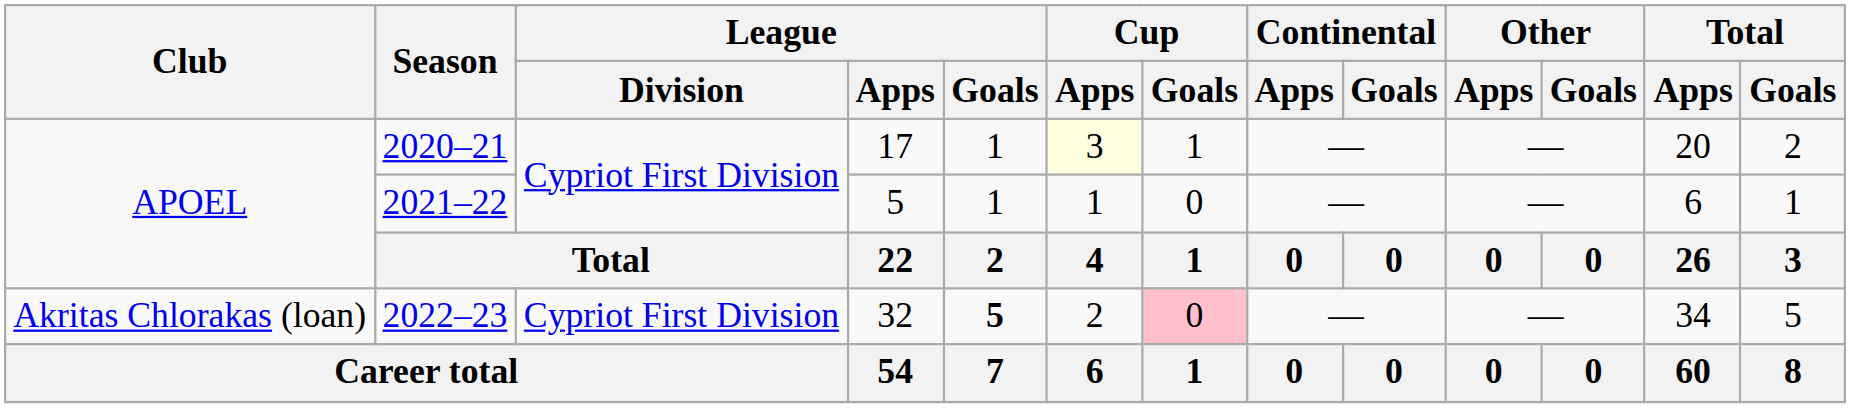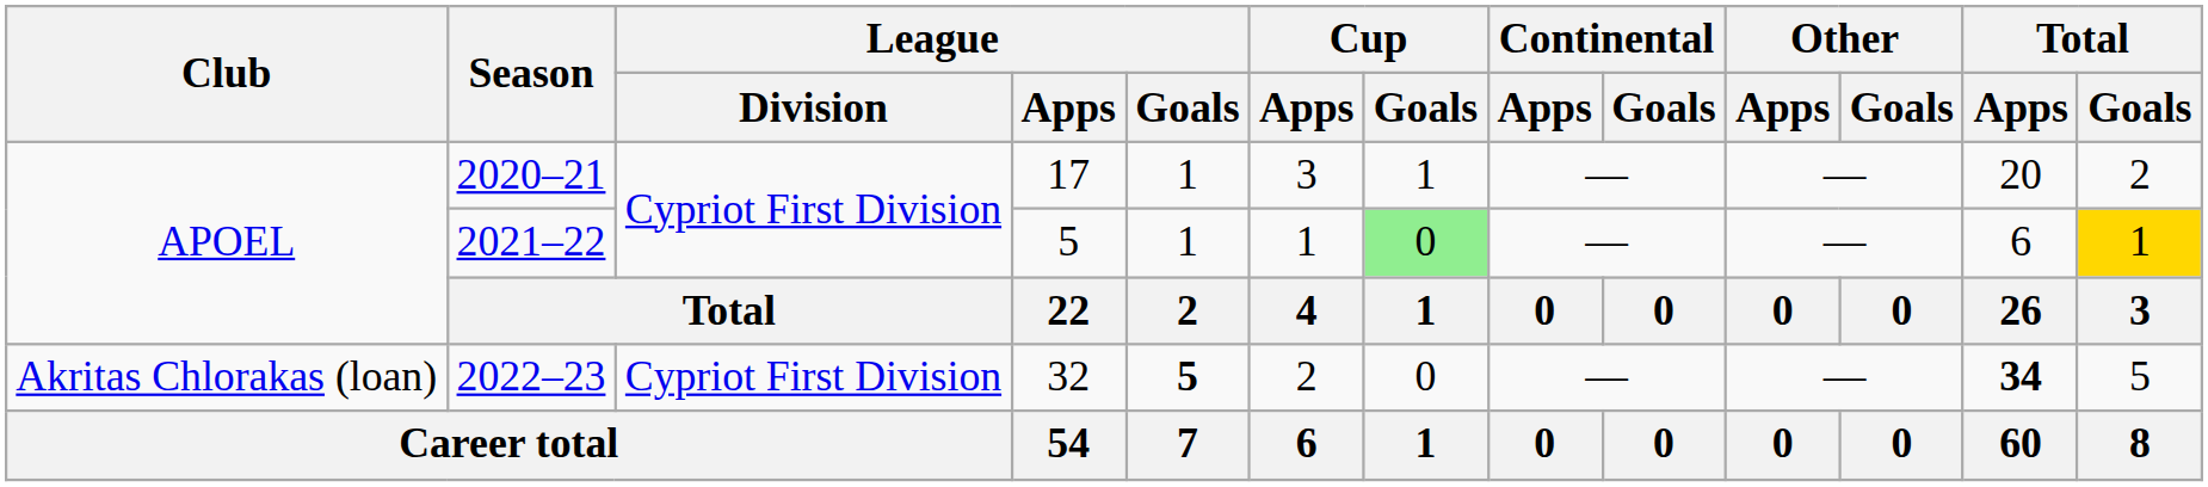2020–21 | Cup / Apps: lightyellow background -> no background
2021–22 | Cup / Goals: no background -> lightgreen background
2021–22 | Total / Goals: no background -> gold background
2022–23 | Cup / Goals: pink background -> no background
2022–23 | Total / Apps: normal -> bold
